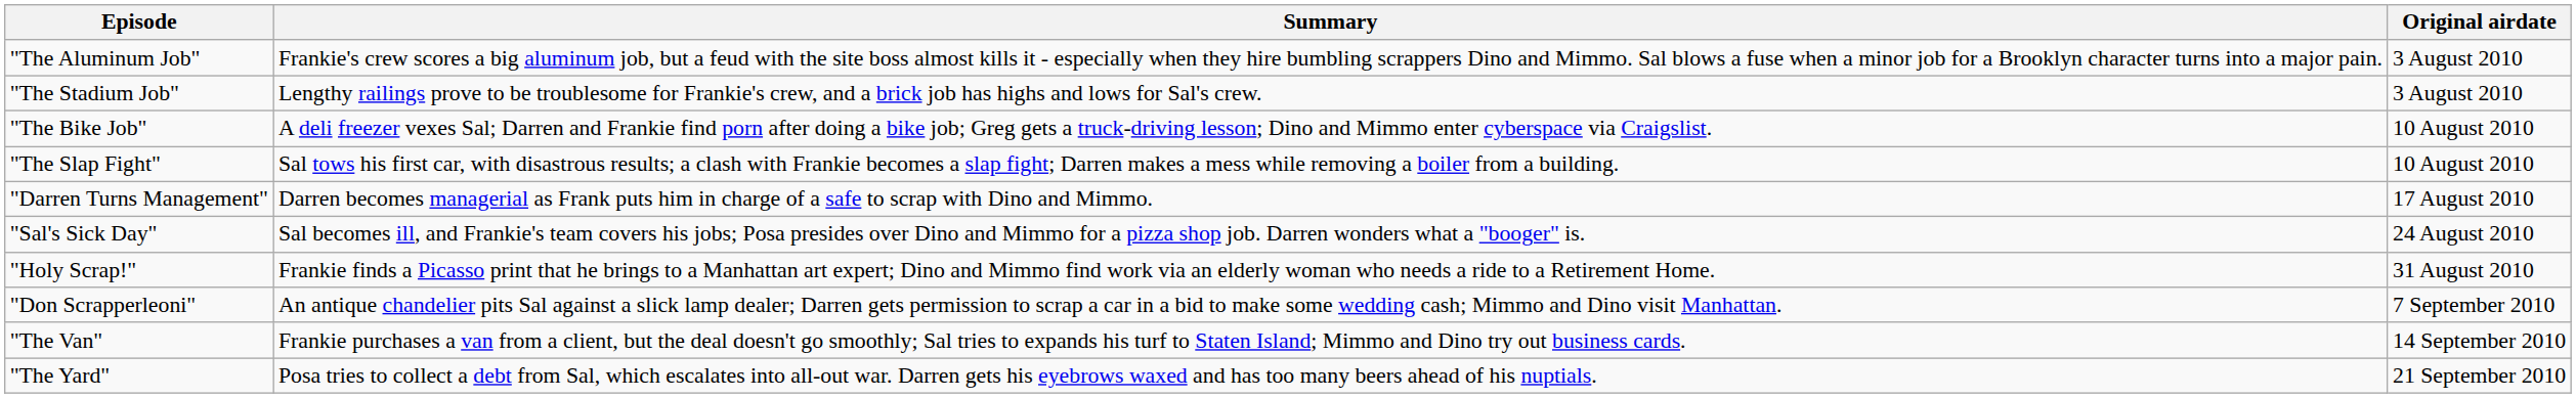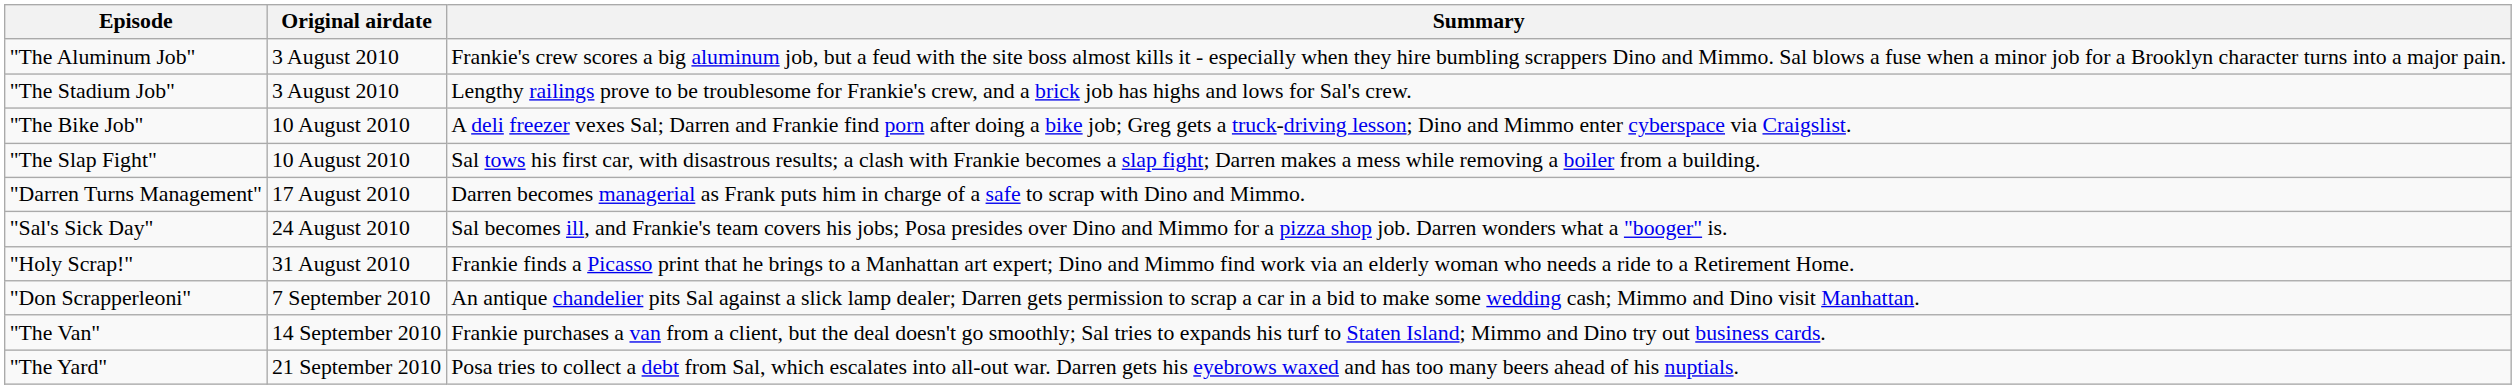columns swapped: Original airdate <-> Summary
